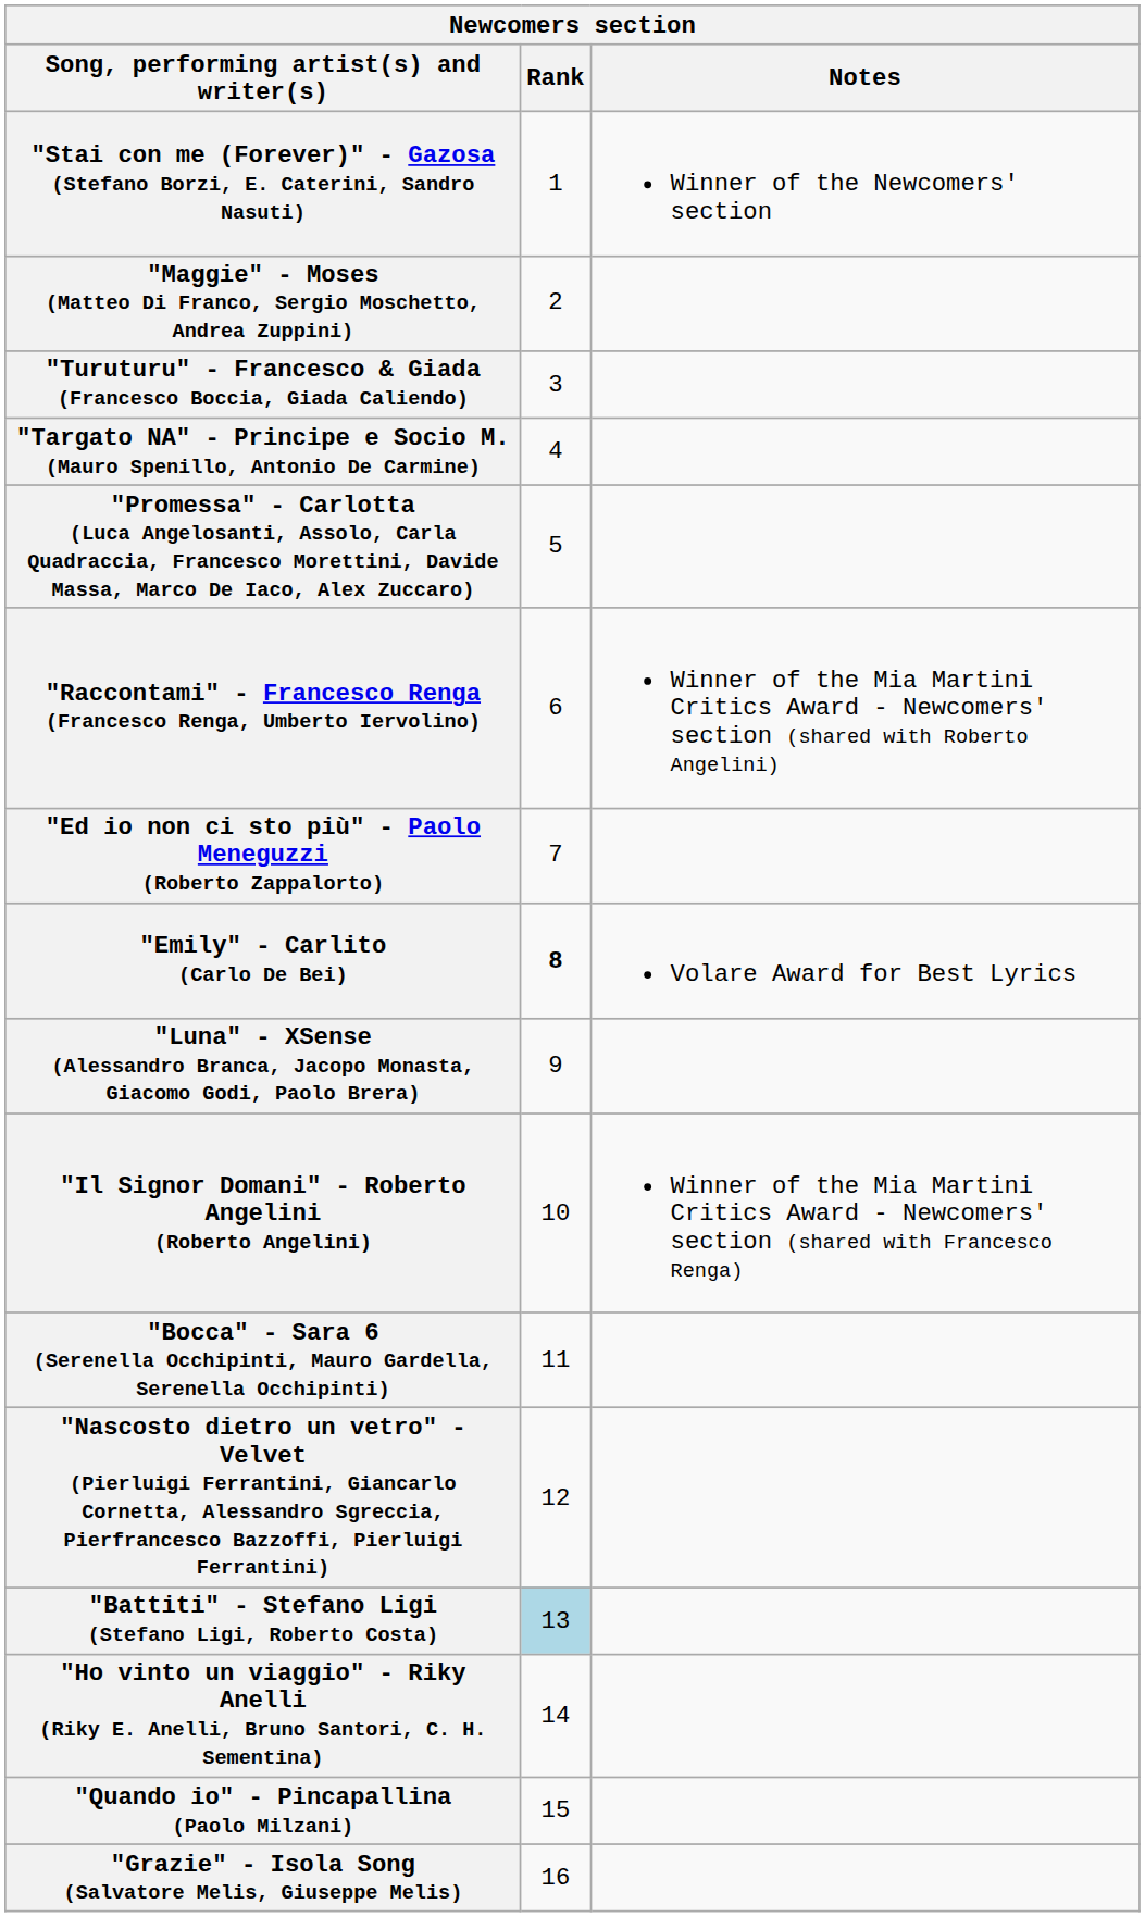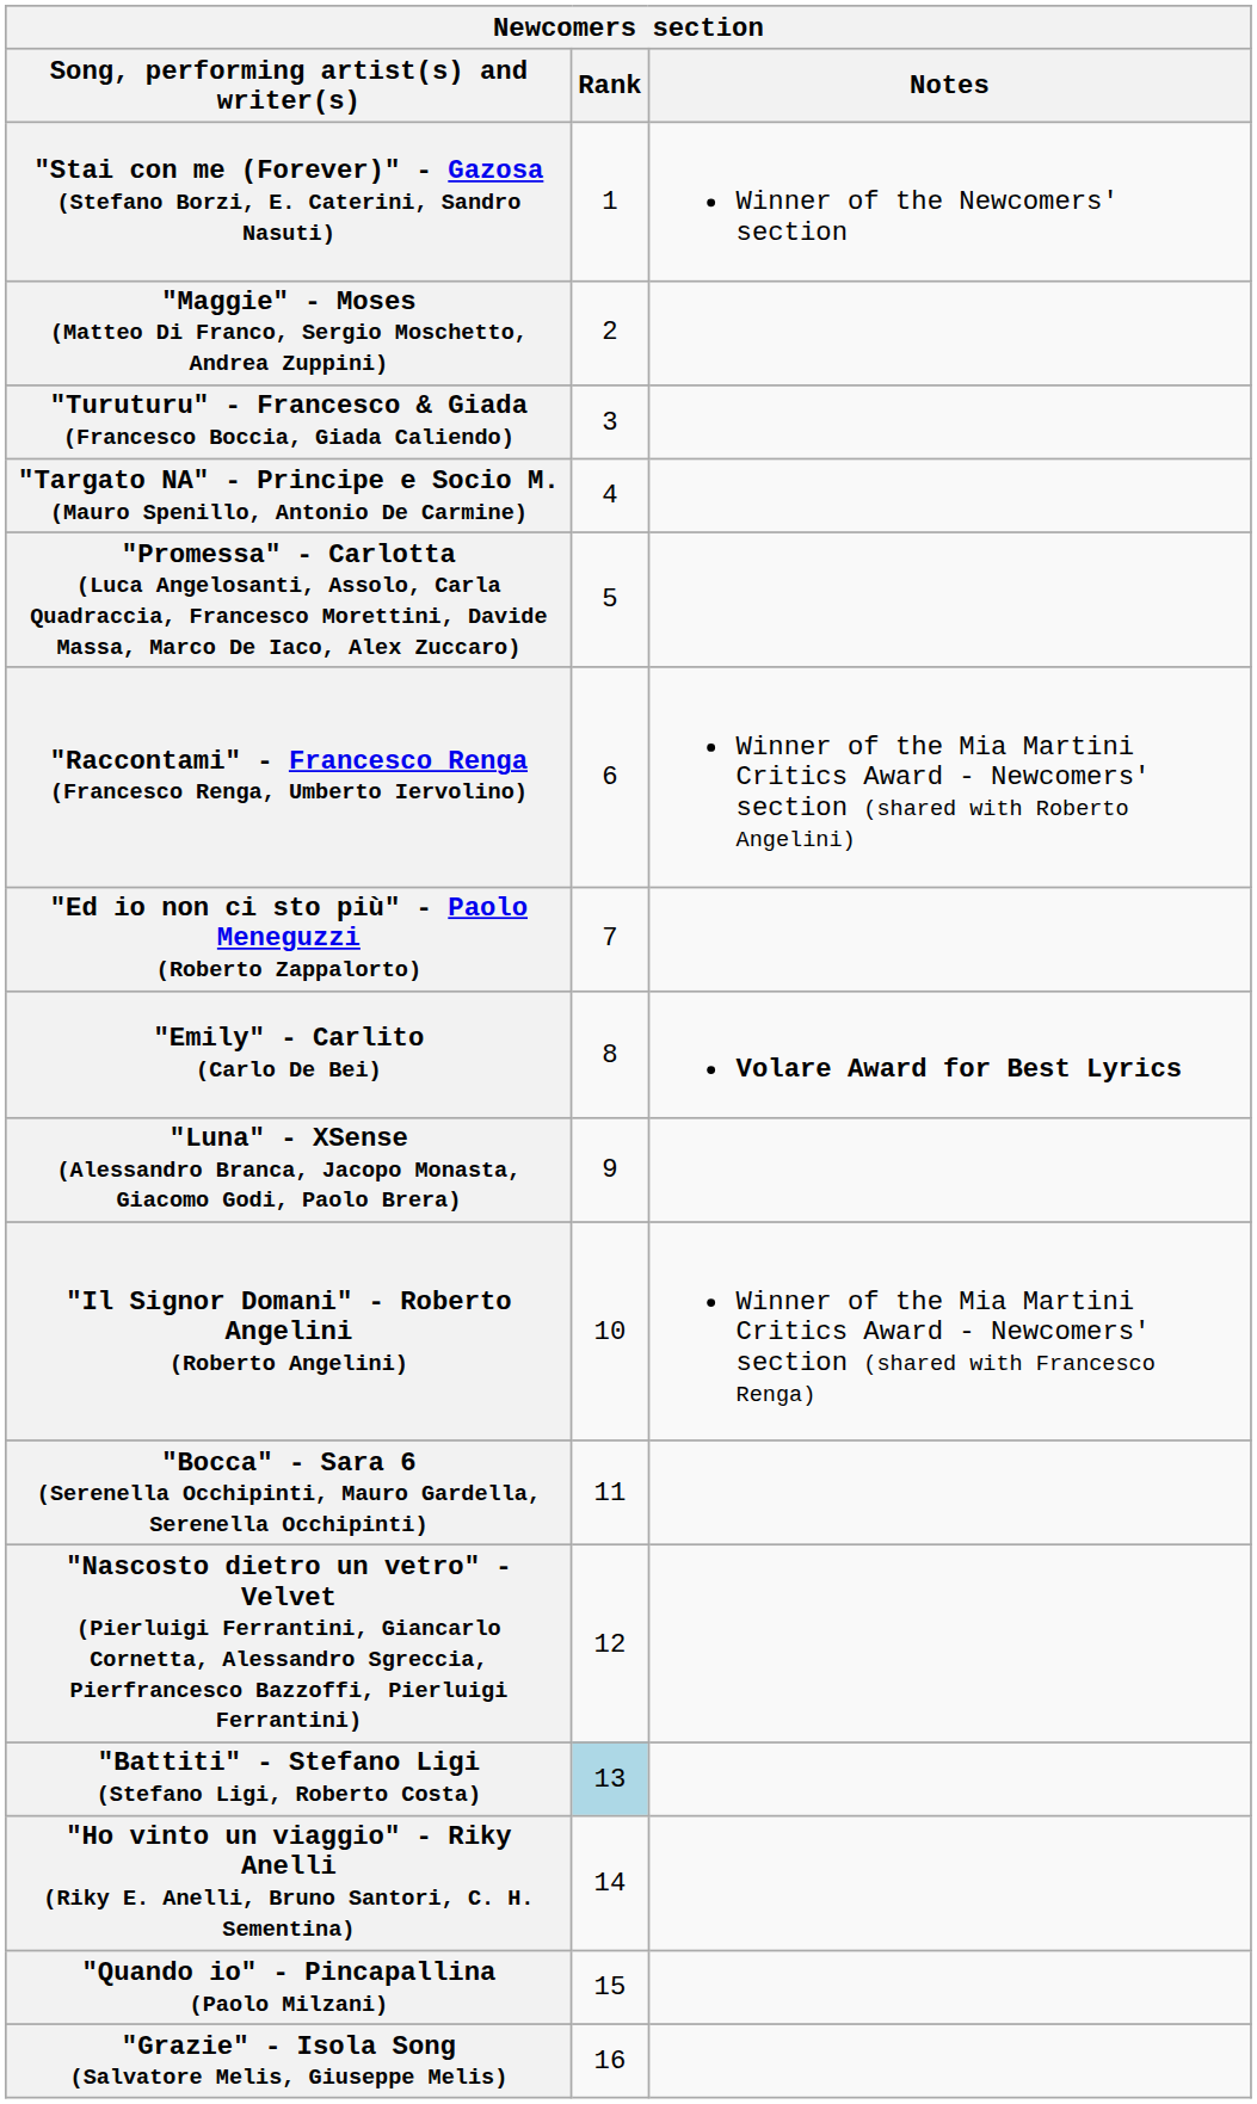"Emily" - Carlito (Carlo De Bei) | Rank: bold -> normal
"Emily" - Carlito (Carlo De Bei) | Notes: normal -> bold
